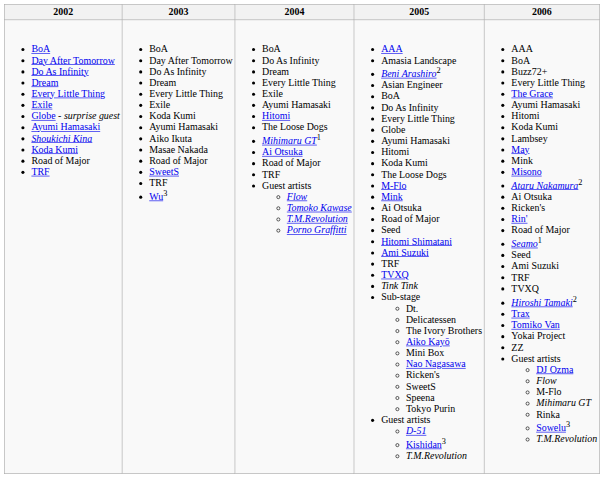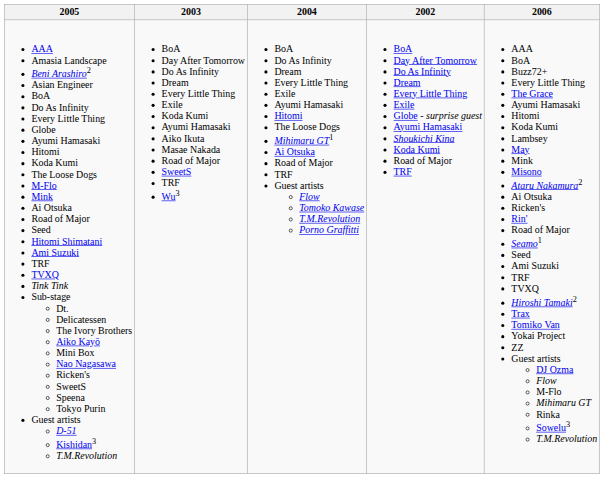columns swapped: 2002 <-> 2005
